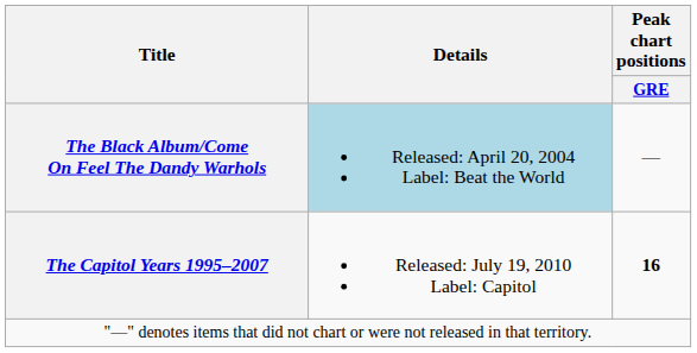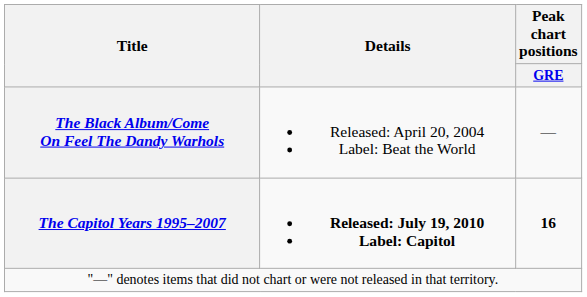The Black Album/Come On Feel The Dandy Warhols | Details: lightblue background -> no background
The Capitol Years 1995–2007 | Details: normal -> bold
